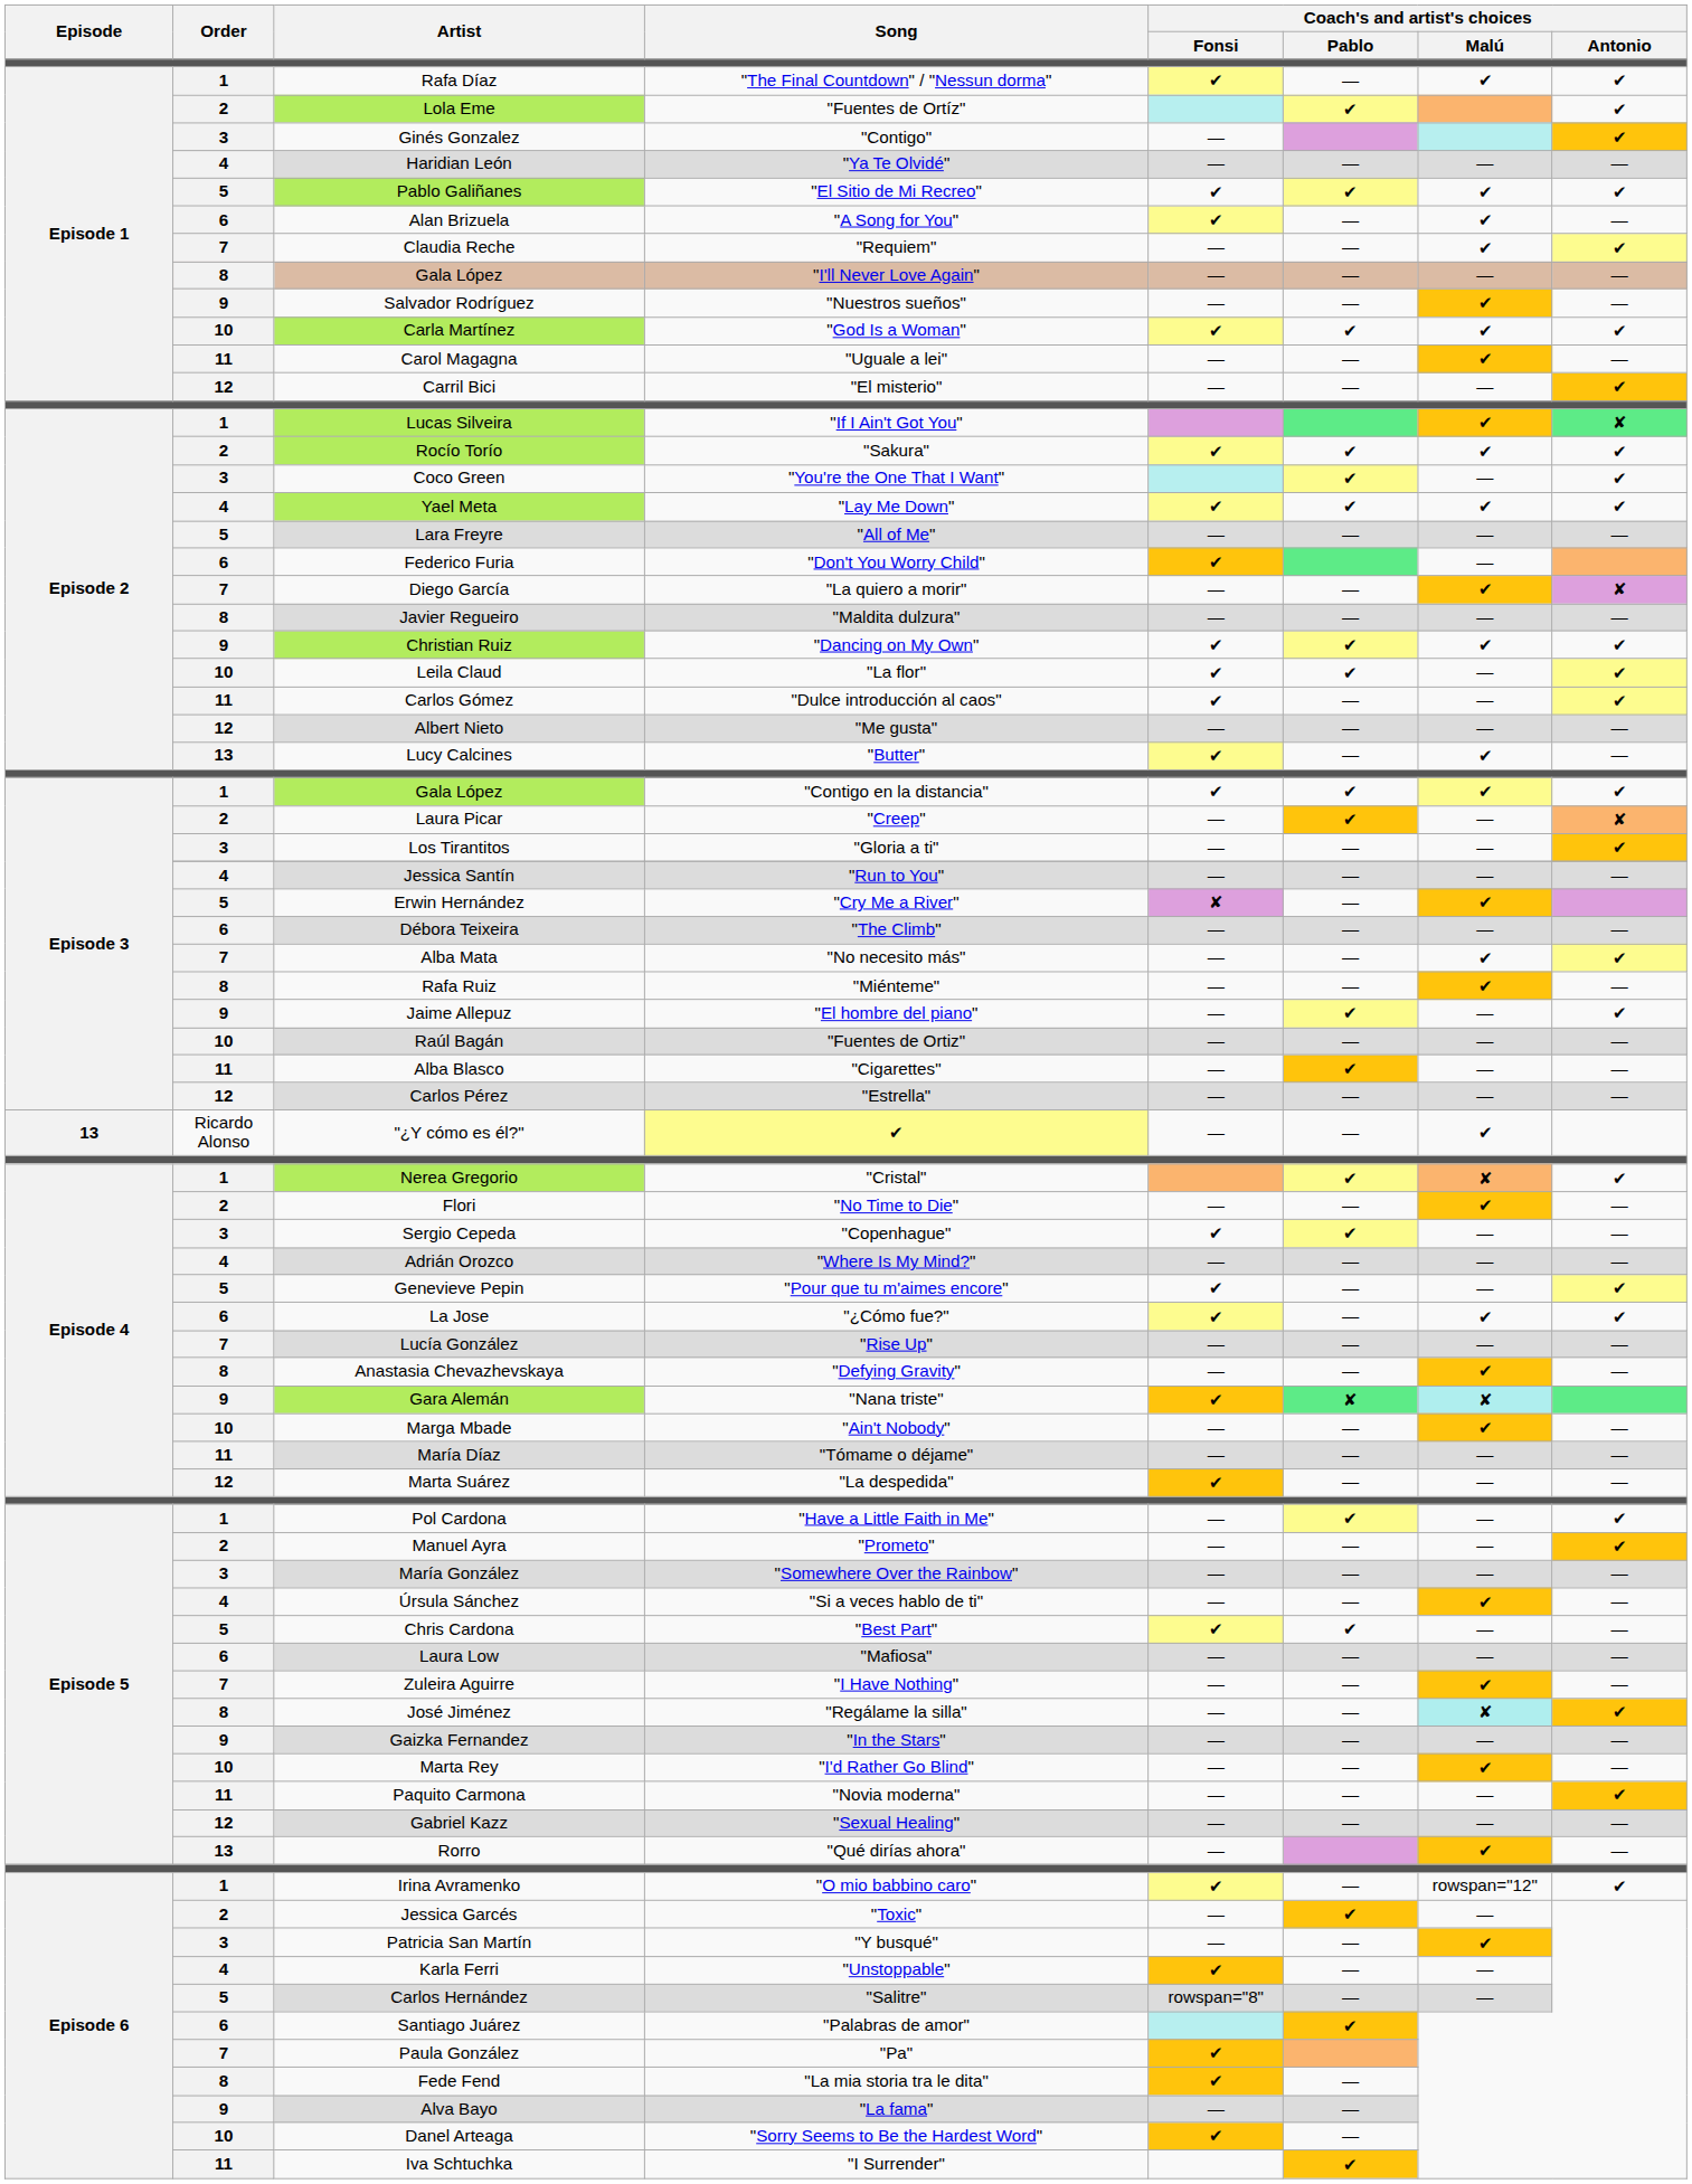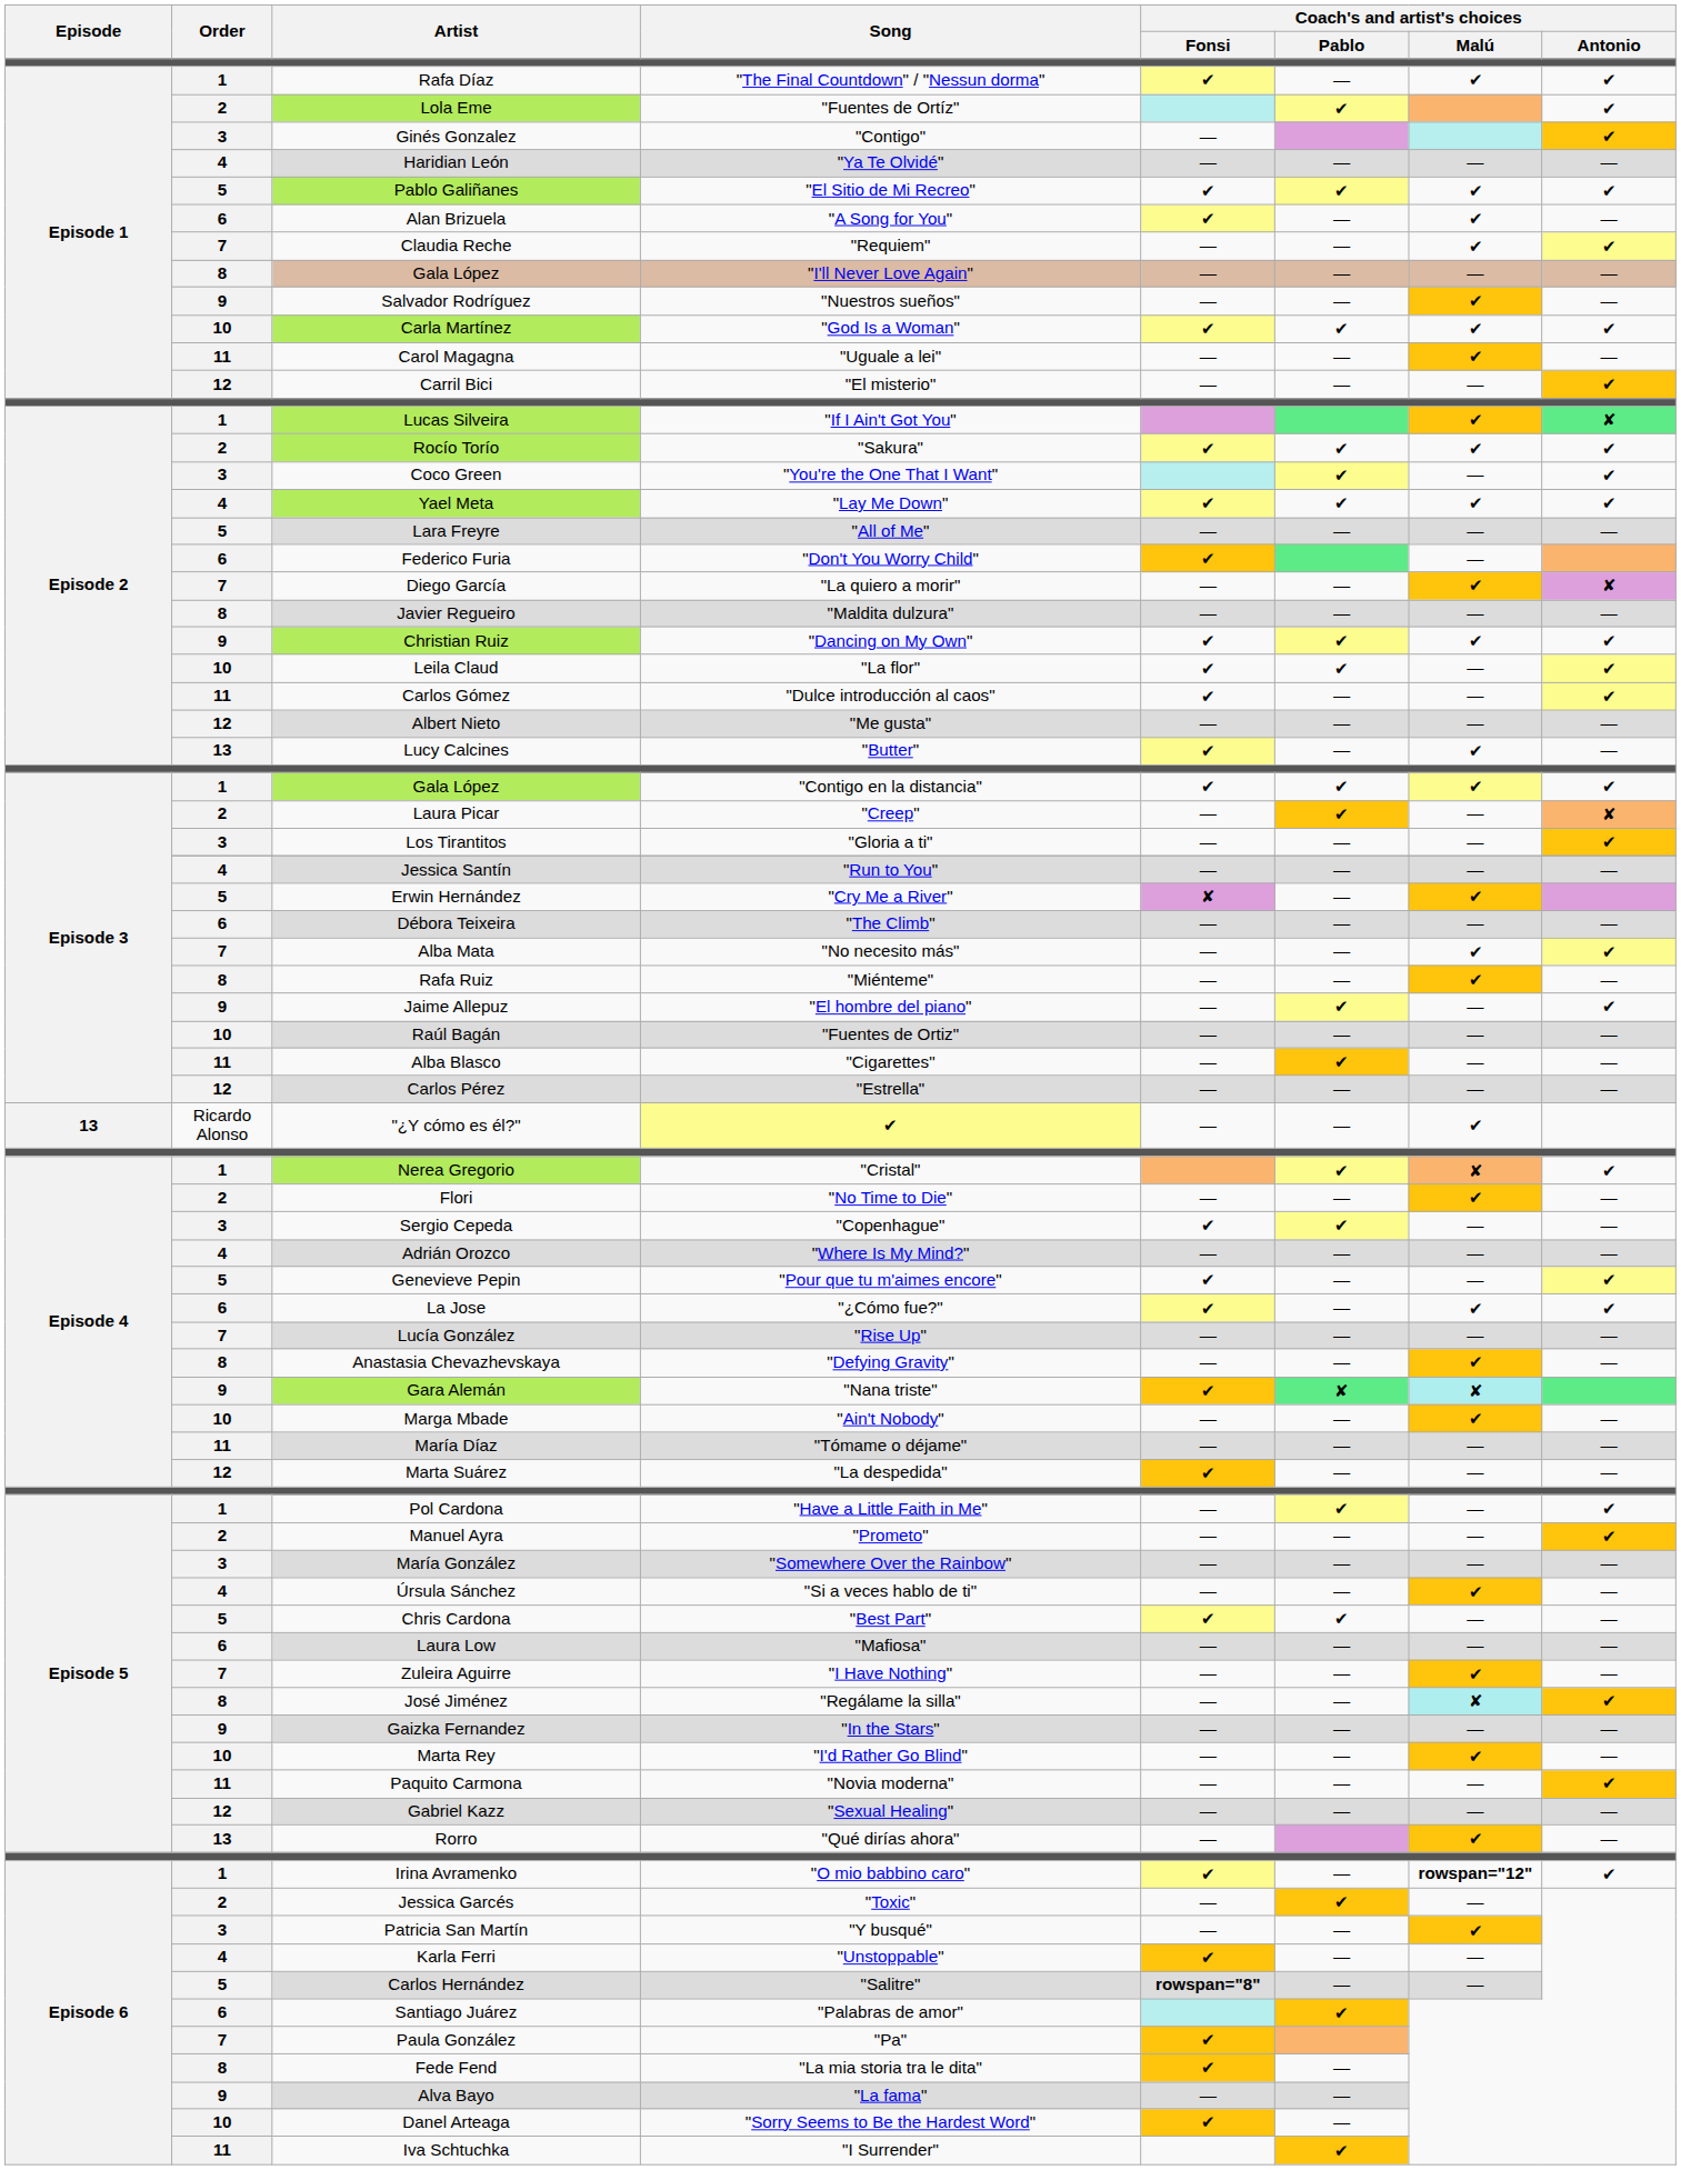"O mio babbino caro" | Coach's and artist's choices / Malú: normal -> bold
"Salitre" | Coach's and artist's choices / Fonsi: normal -> bold
